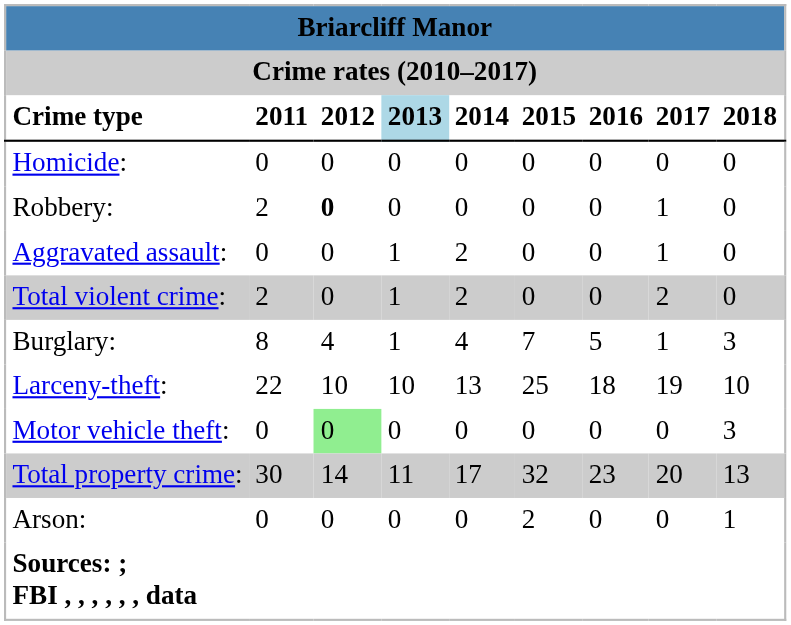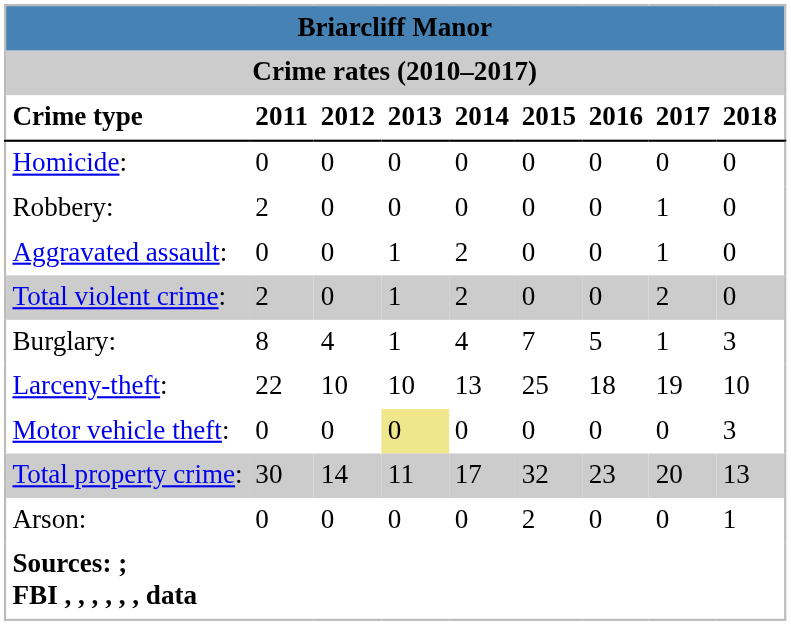Crime type | column 4: lightblue background -> no background
Robbery: | column 3: bold -> normal
Motor vehicle theft: | column 3: lightgreen background -> no background
Motor vehicle theft: | column 4: no background -> khaki background
